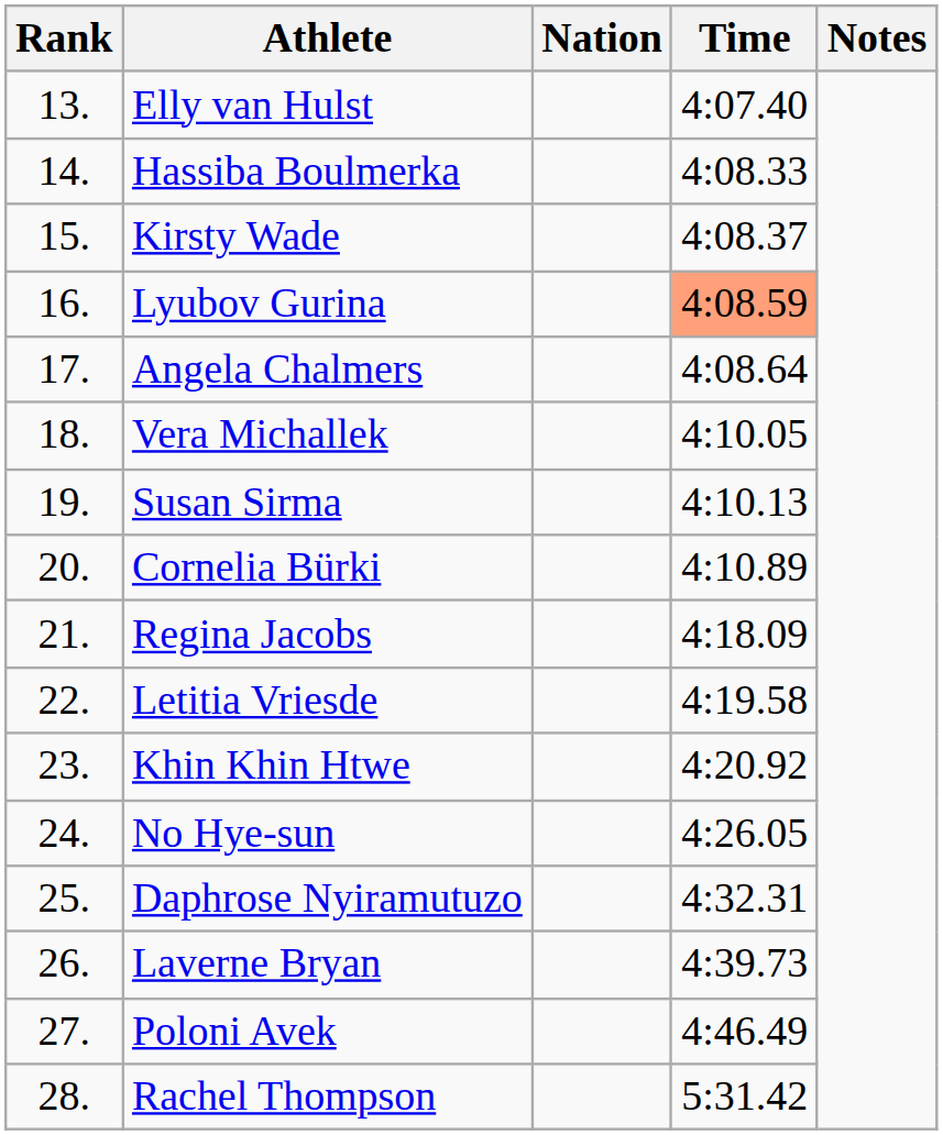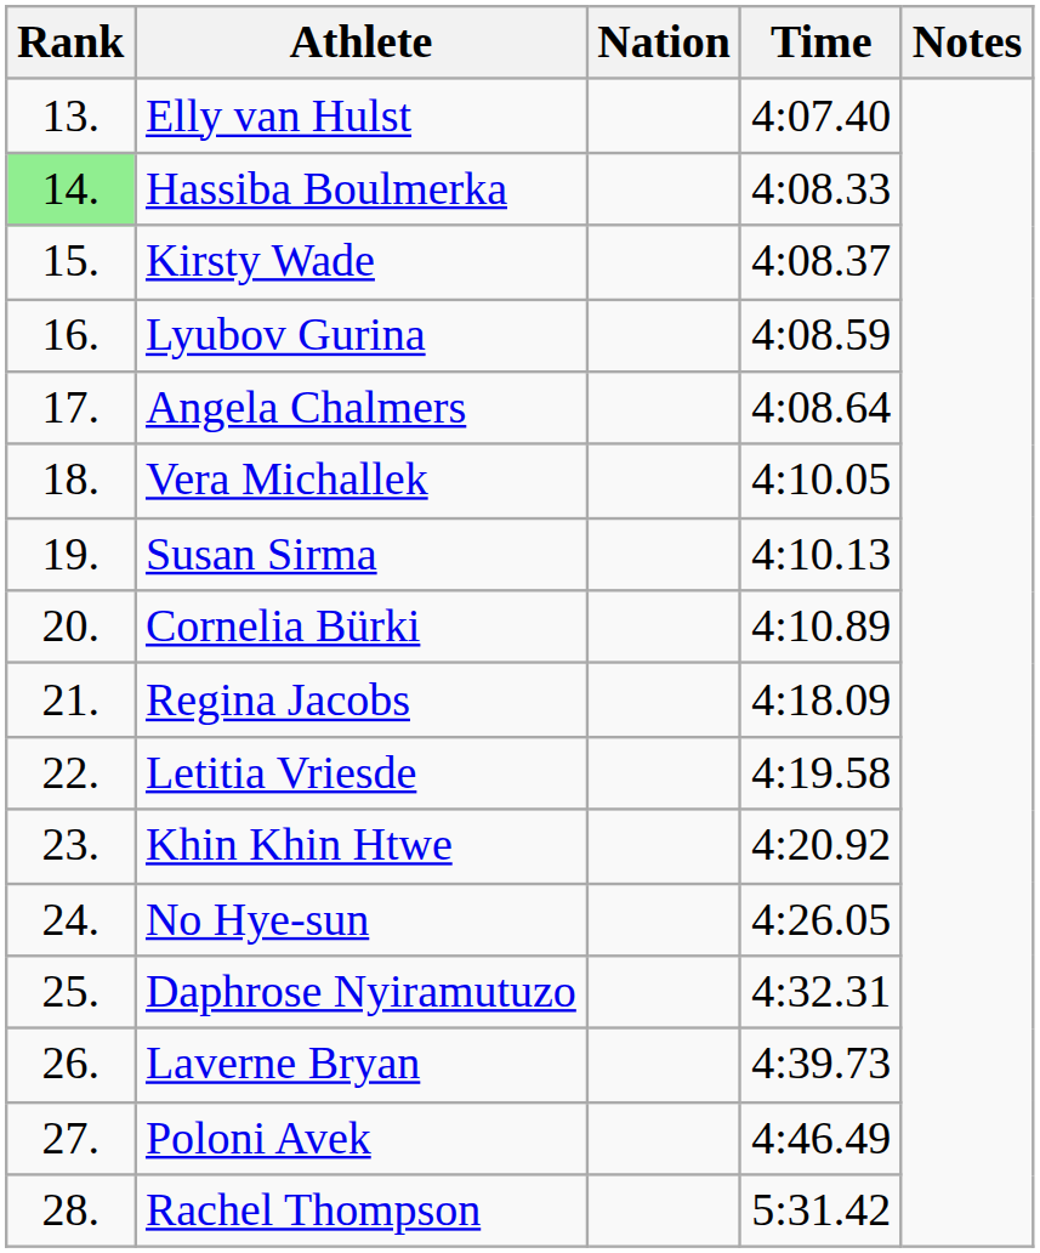Hassiba Boulmerka | Rank: no background -> lightgreen background
Lyubov Gurina | Time: lightsalmon background -> no background
